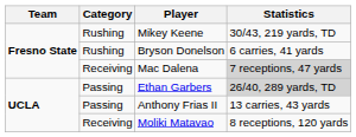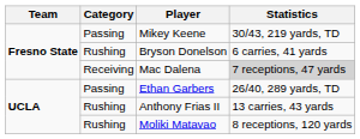Mikey Keene | Category: Rushing -> Passing
Ethan Garbers | Statistics: lightgrey background -> no background
Anthony Frias II | Category: Passing -> Rushing
Moliki Matavao | Category: Receiving -> Rushing
